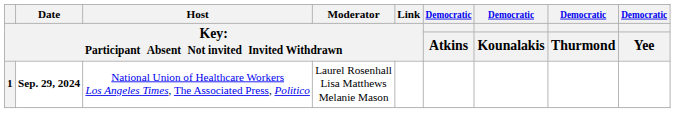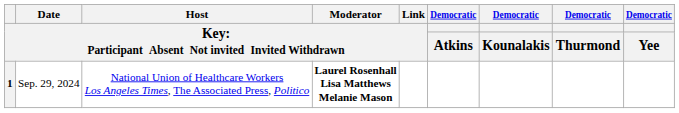1 | column 2: bold -> normal
1 | column 4: normal -> bold
